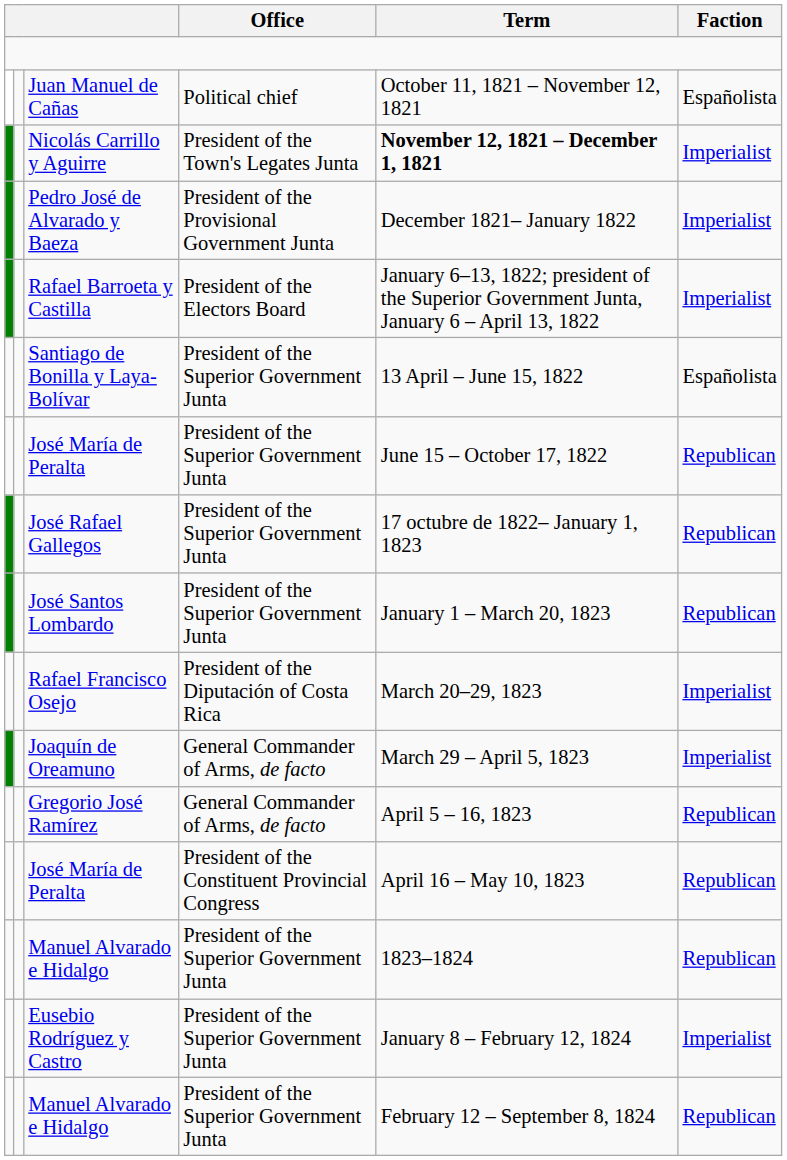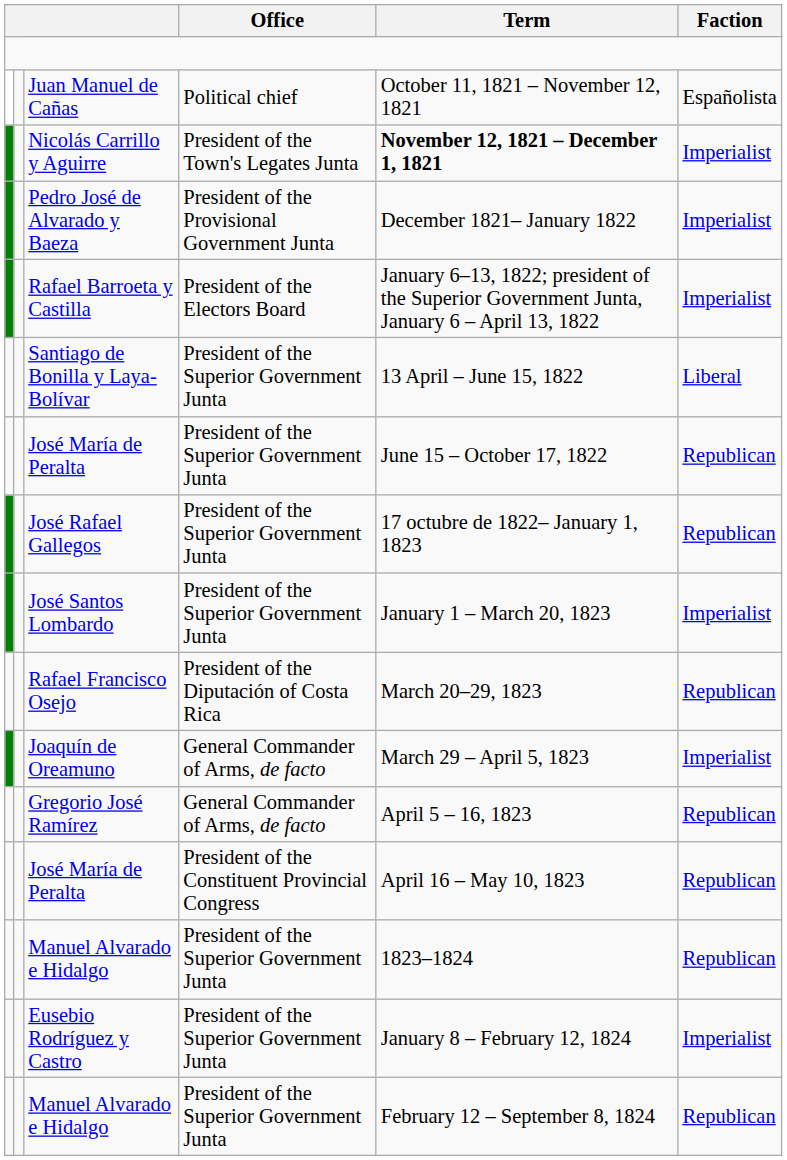Santiago de Bonilla y Laya-Bolívar | Faction: Españolista -> Liberal
José Santos Lombardo | Faction: Republican -> Imperialist
Rafael Francisco Osejo | Faction: Imperialist -> Republican
